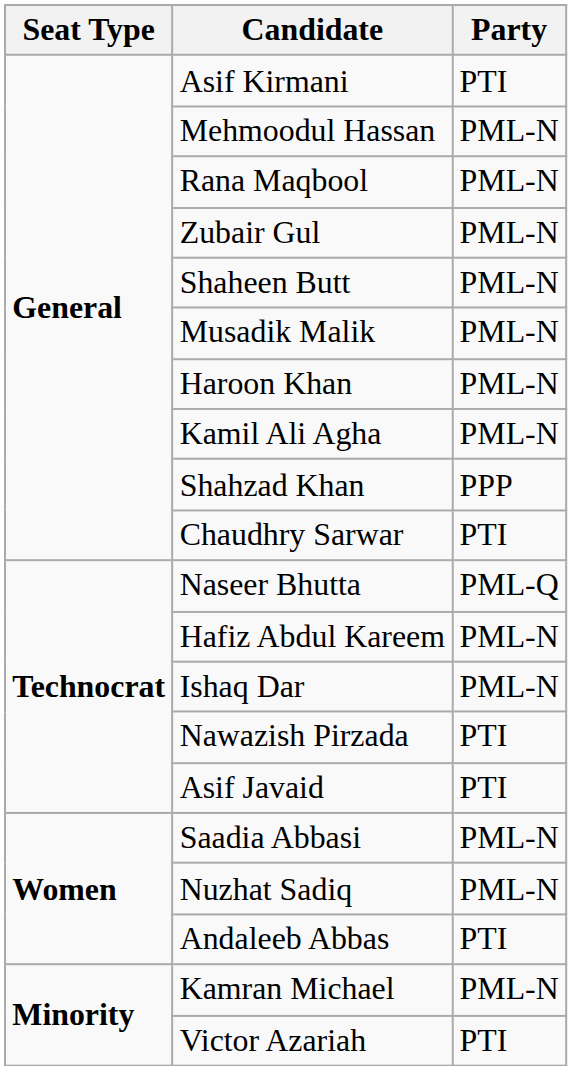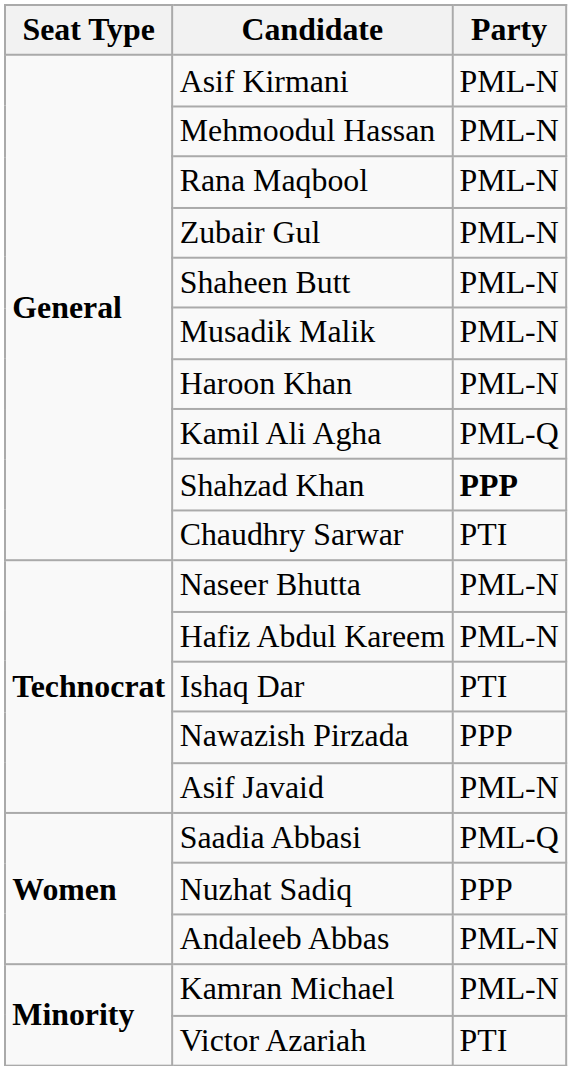Asif Kirmani | Party: PTI -> PML-N
Kamil Ali Agha | Party: PML-N -> PML-Q
Shahzad Khan | Party: normal -> bold
Naseer Bhutta | Party: PML-Q -> PML-N
Ishaq Dar | Party: PML-N -> PTI
Nawazish Pirzada | Party: PTI -> PPP
Asif Javaid | Party: PTI -> PML-N
Saadia Abbasi | Party: PML-N -> PML-Q
Nuzhat Sadiq | Party: PML-N -> PPP
Andaleeb Abbas | Party: PTI -> PML-N
